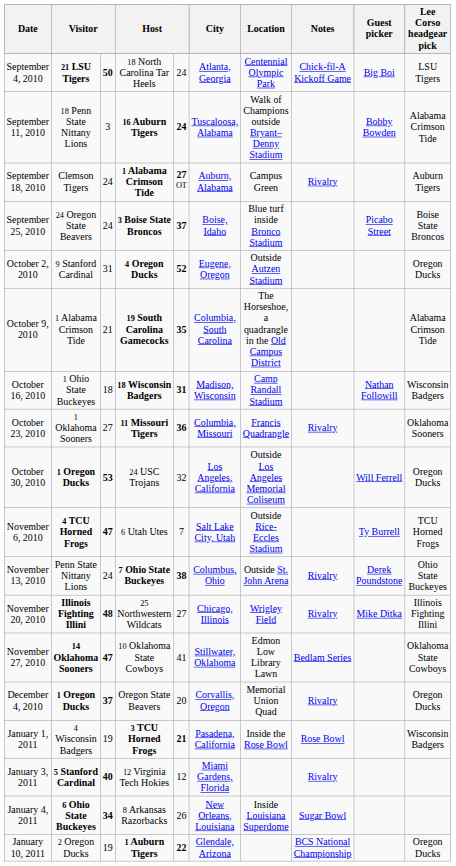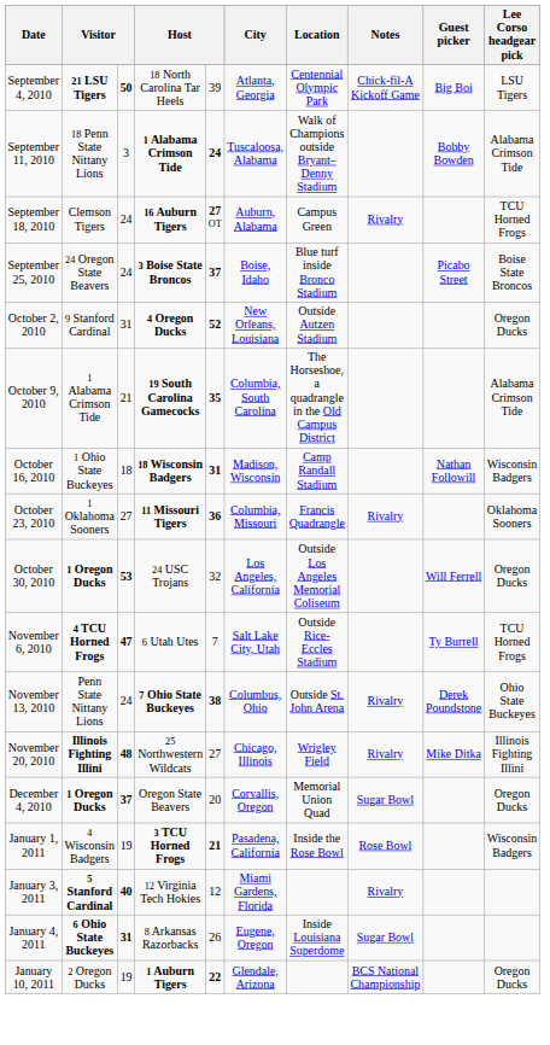September 4, 2010 | column 5: 24 -> 39
September 11, 2010 | column 4: 16 Auburn Tigers -> 1 Alabama Crimson Tide
September 18, 2010 | column 4: 1 Alabama Crimson Tide -> 16 Auburn Tigers
September 18, 2010 | Lee Corso headgear pick: Auburn Tigers -> TCU Horned Frogs
October 2, 2010 | City: Eugene, Oregon -> New Orleans, Louisiana
- row: November 27, 2010 | 14 Oklahoma Sooners | 47 | 10 Oklahoma State Cowboys | 41 | Stillwater, Oklahoma | Edmon Low Library Lawn | Bedlam Series | Oklahoma State Cowboys
December 4, 2010 | Notes: Rivalry -> Sugar Bowl
January 4, 2011 | column 3: 34 -> 31
January 4, 2011 | City: New Orleans, Louisiana -> Eugene, Oregon
